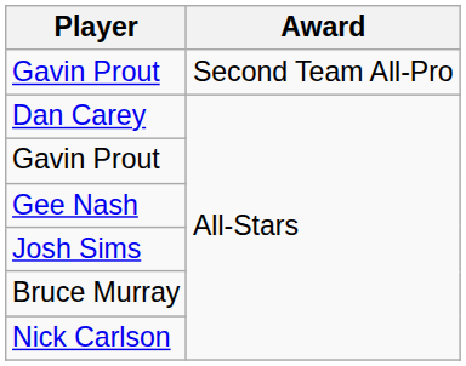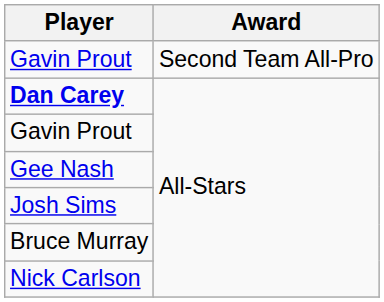row 3 | Player: normal -> bold
